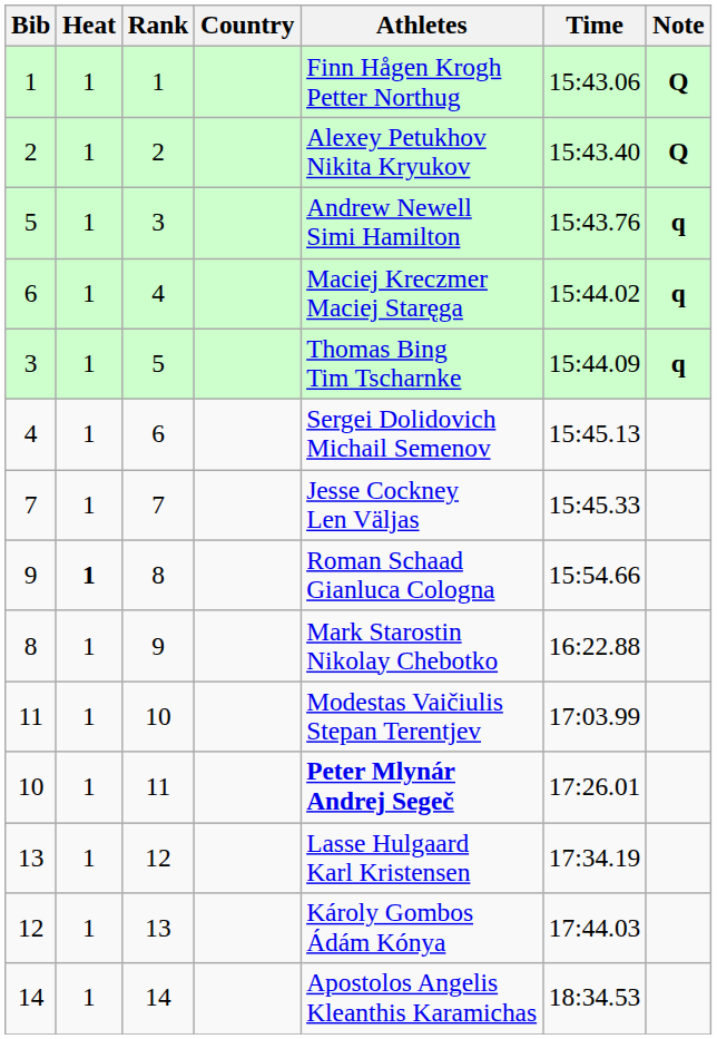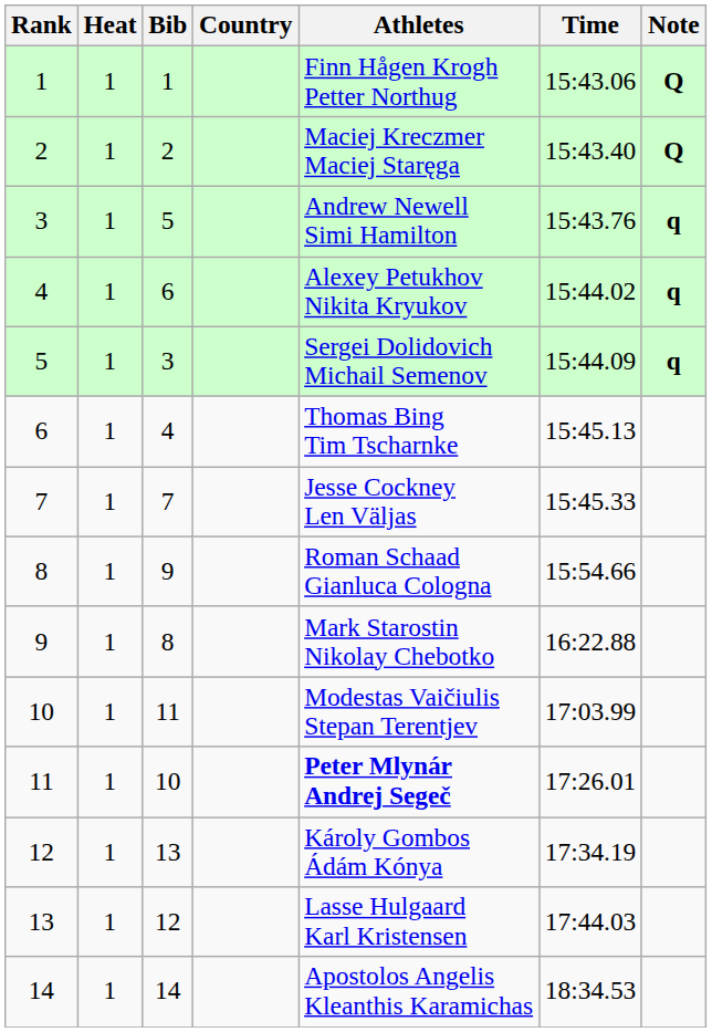columns swapped: Rank <-> Bib
row 3 | Athletes: Alexey Petukhov Nikita Kryukov -> Maciej Kreczmer Maciej Staręga
row 5 | Athletes: Maciej Kreczmer Maciej Staręga -> Alexey Petukhov Nikita Kryukov
row 6 | Athletes: Thomas Bing Tim Tscharnke -> Sergei Dolidovich Michail Semenov
row 7 | Athletes: Sergei Dolidovich Michail Semenov -> Thomas Bing Tim Tscharnke
row 9 | Heat: bold -> normal
row 13 | Athletes: Lasse Hulgaard Karl Kristensen -> Károly Gombos Ádám Kónya
row 14 | Athletes: Károly Gombos Ádám Kónya -> Lasse Hulgaard Karl Kristensen
